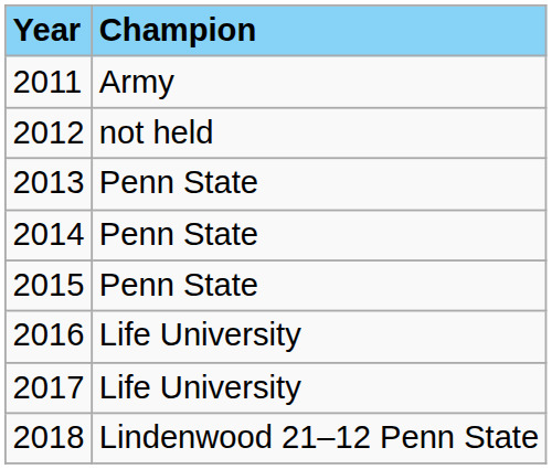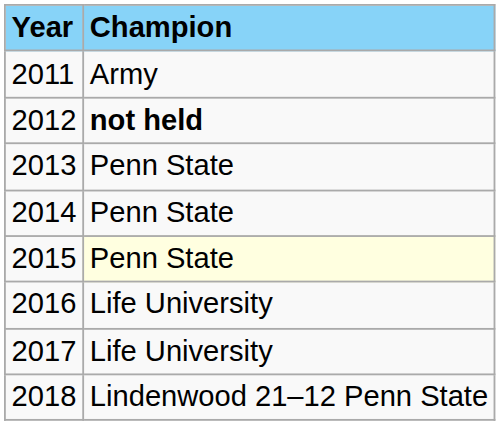2012 | Champion: normal -> bold
2015 | Champion: no background -> lightyellow background
